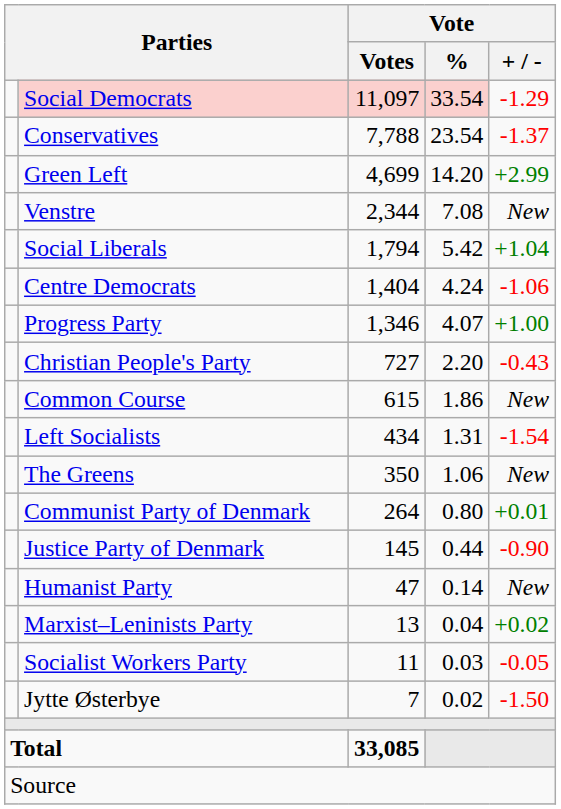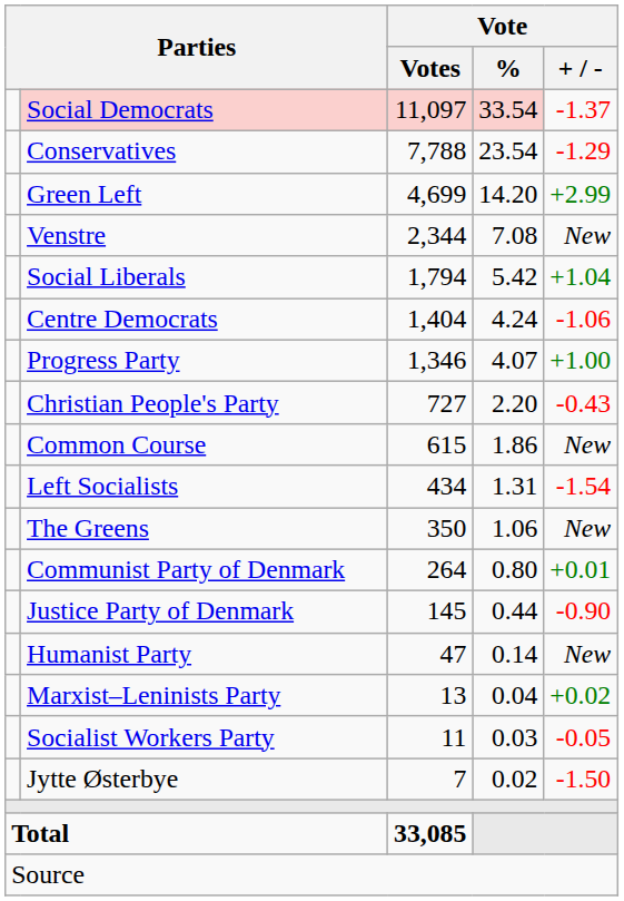Social Democrats | Vote / + / -: -1.29 -> -1.37
Conservatives | Vote / + / -: -1.37 -> -1.29
